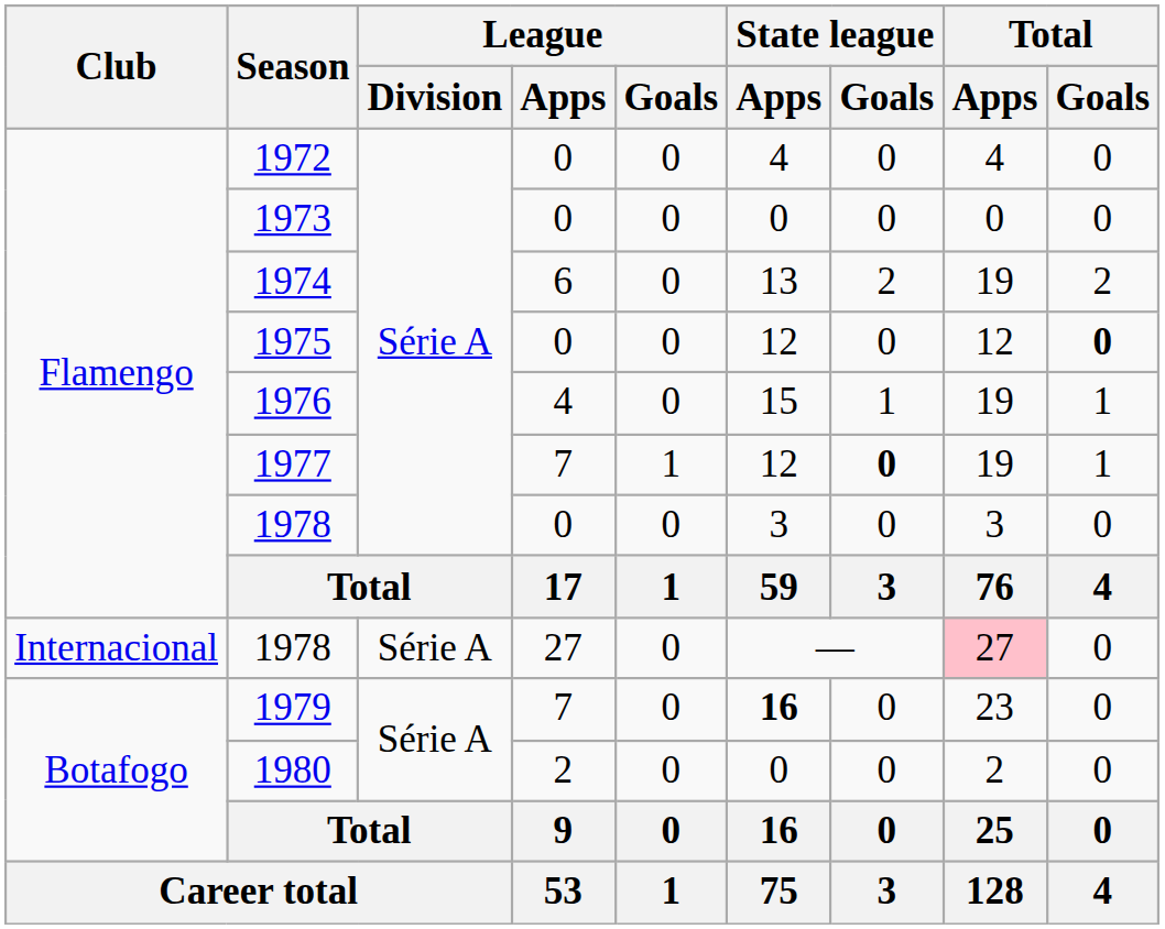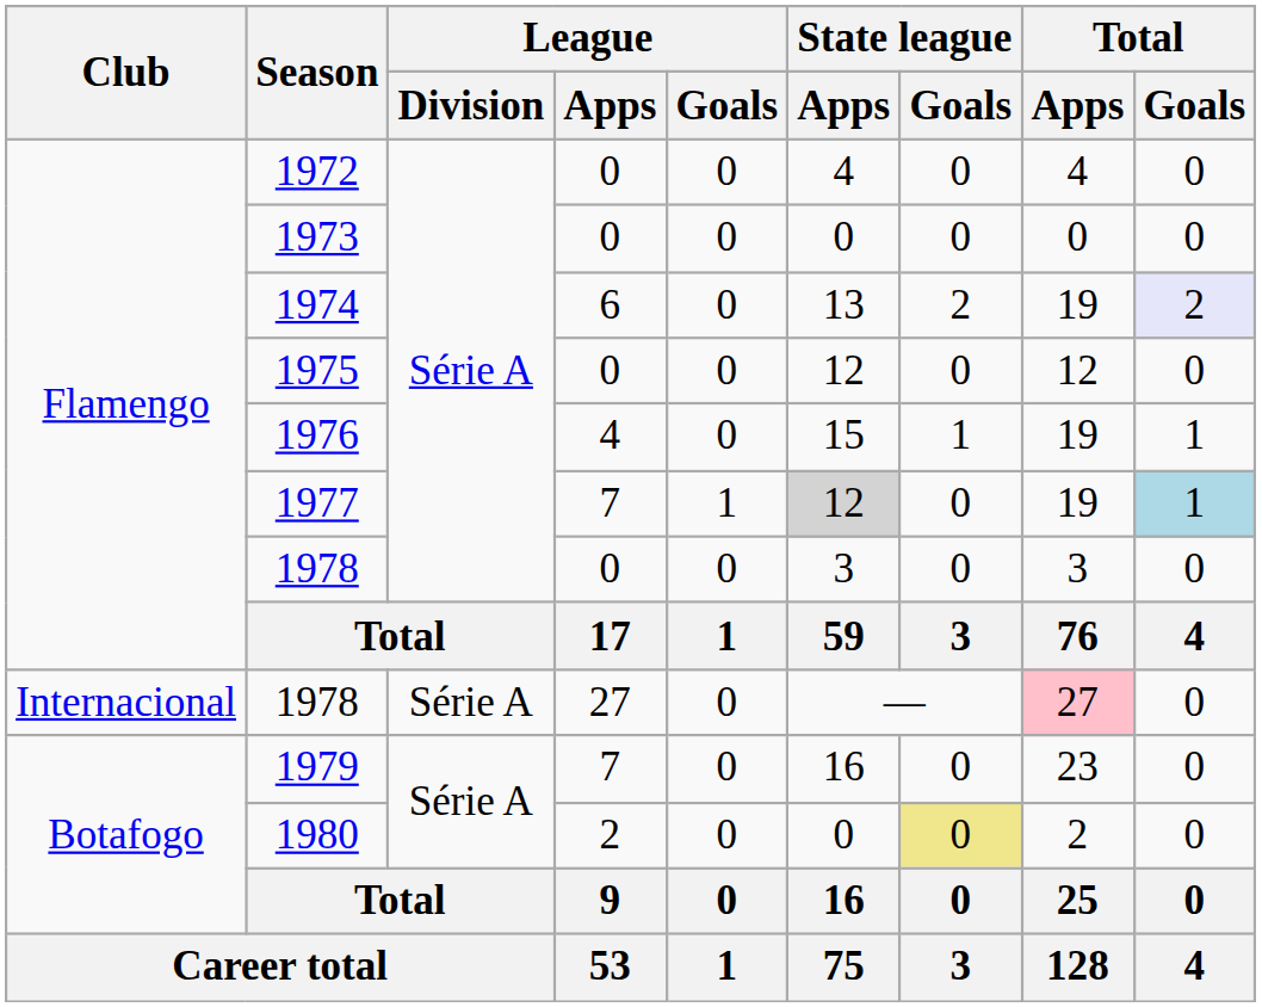1974 | Total / Goals: no background -> lavender background
1975 | Total / Goals: bold -> normal
1977 | State league / Apps: no background -> lightgrey background
1977 | State league / Goals: bold -> normal
1977 | Total / Goals: no background -> lightblue background
1979 | State league / Apps: bold -> normal
1980 | State league / Goals: no background -> khaki background
